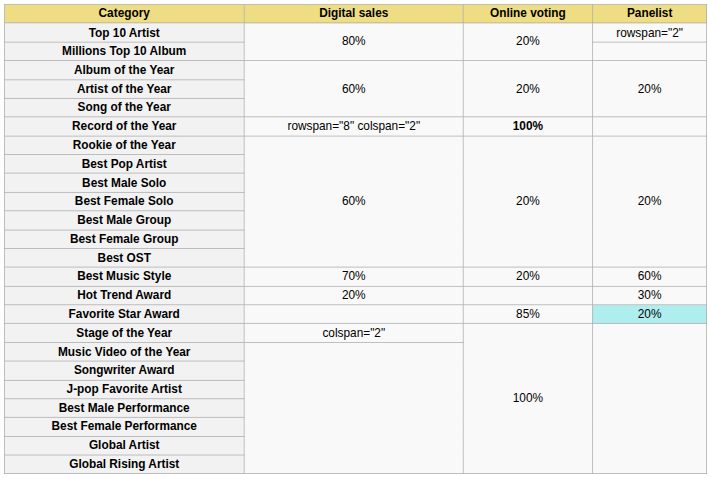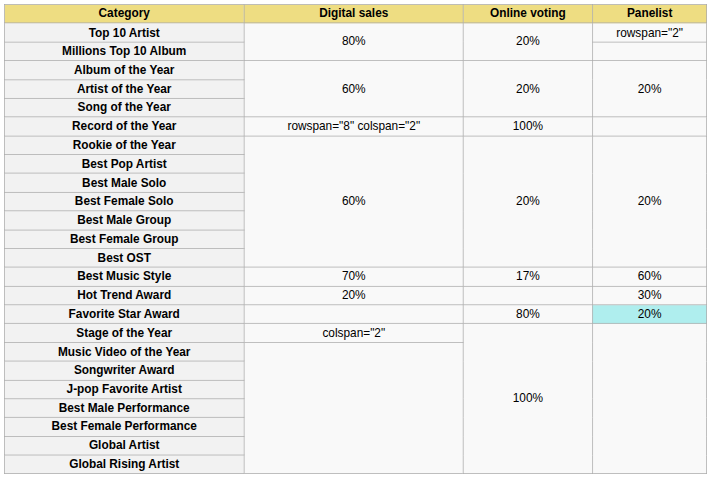Record of the Year | Online voting: bold -> normal
Best Music Style | Online voting: 20% -> 17%
Favorite Star Award | Online voting: 85% -> 80%
